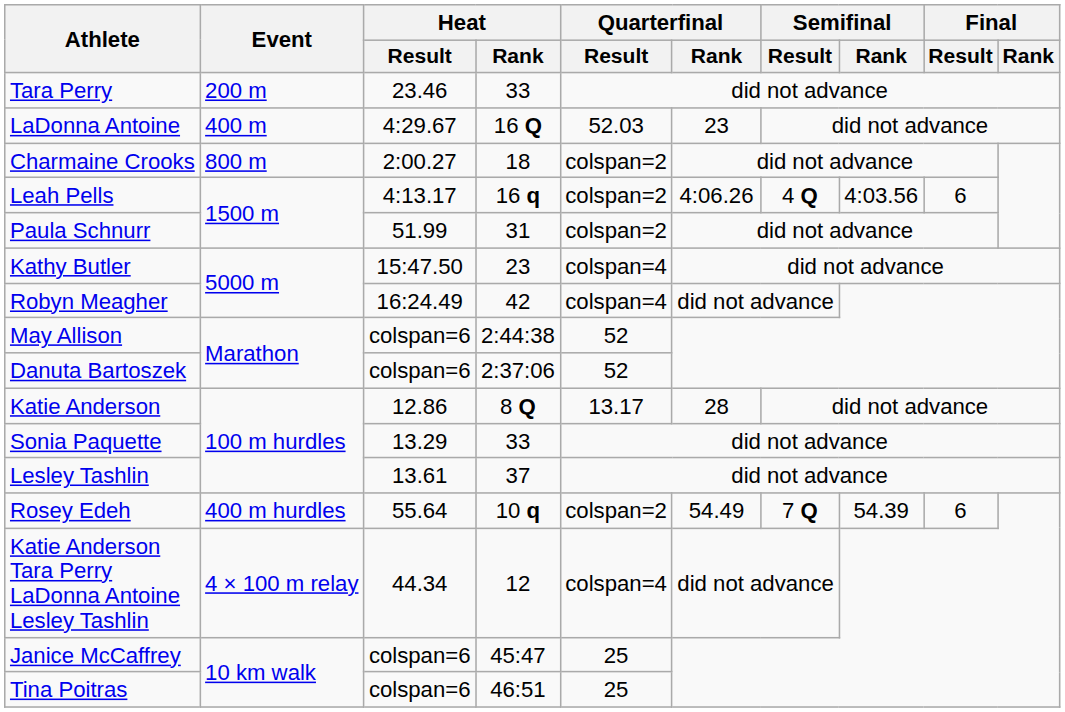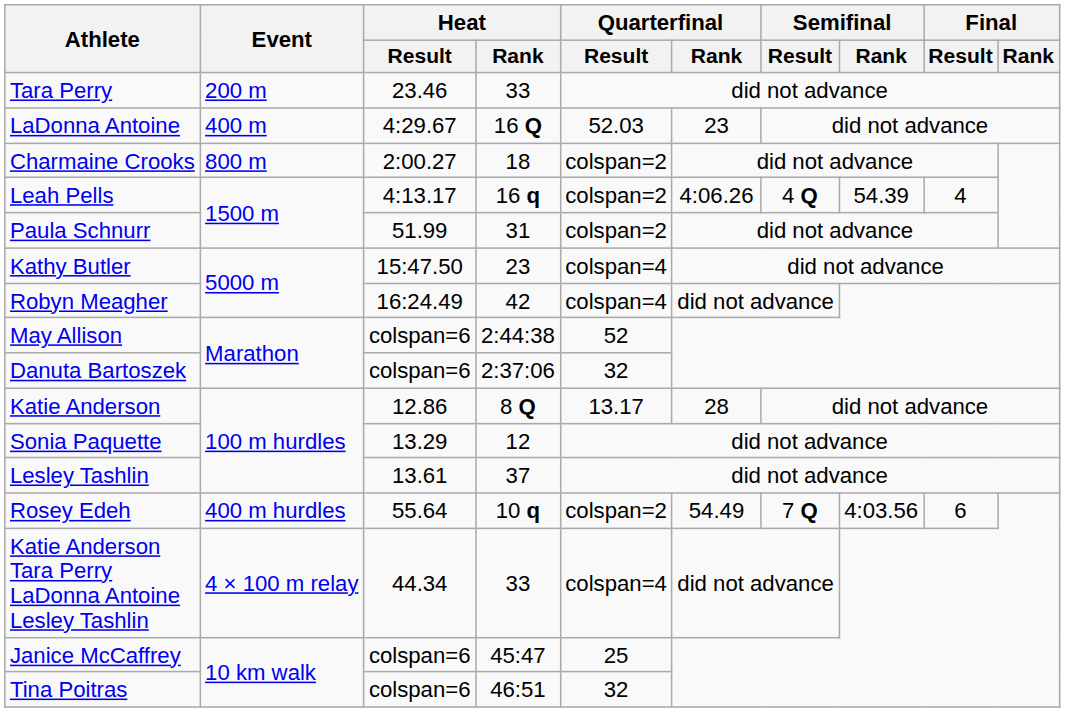Leah Pells | Semifinal / Rank: 4:03.56 -> 54.39
Leah Pells | Final / Result: 6 -> 4
Danuta Bartoszek | Quarterfinal / Result: 52 -> 32
Sonia Paquette | Heat / Rank: 33 -> 12
Rosey Edeh | Semifinal / Rank: 54.39 -> 4:03.56
Katie Anderson Tara Perry LaDonna Antoine Lesley Tashlin | Heat / Rank: 12 -> 33
Tina Poitras | Quarterfinal / Result: 25 -> 32
